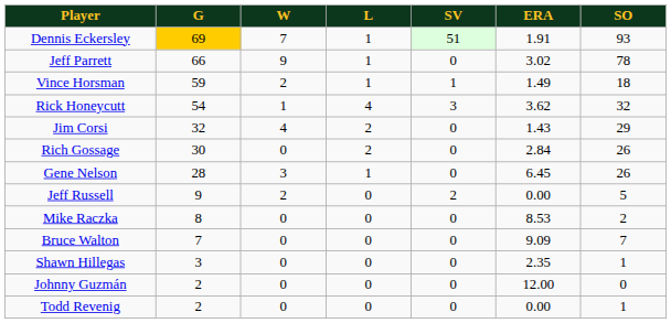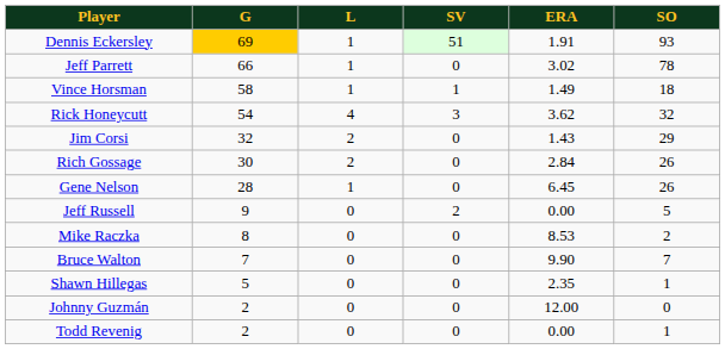- column: W | 7 | 9 | 2 | 1 | 4 | 0 | 3 | 2 | 0 | 0 | 0 | 0 | 0
Vince Horsman | G: 59 -> 58
Bruce Walton | ERA: 9.09 -> 9.90
Shawn Hillegas | G: 3 -> 5
